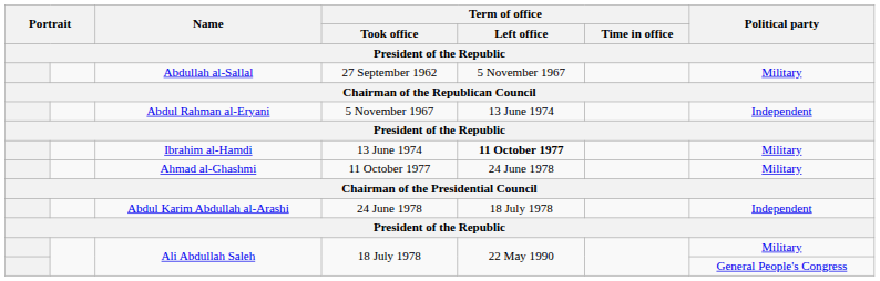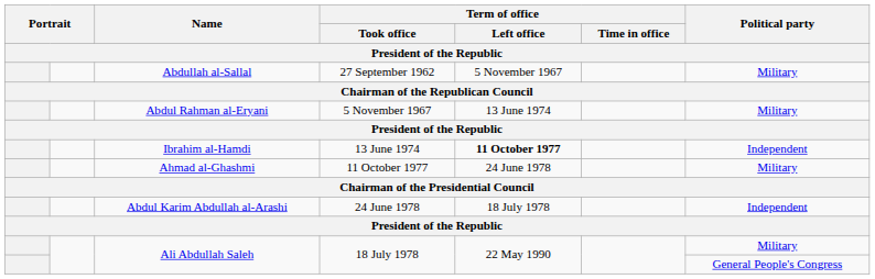Abdul Rahman al-Eryani | Political party: Independent -> Military
Ibrahim al-Hamdi | Political party: Military -> Independent
